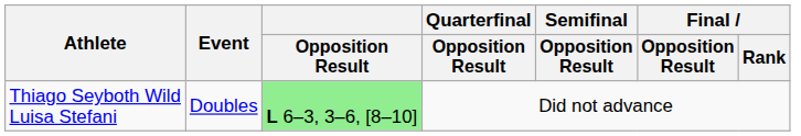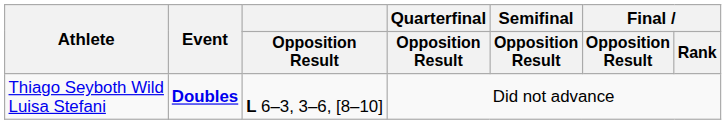Thiago Seyboth Wild Luisa Stefani | Event: normal -> bold
Thiago Seyboth Wild Luisa Stefani | Opposition Result: lightgreen background -> no background
